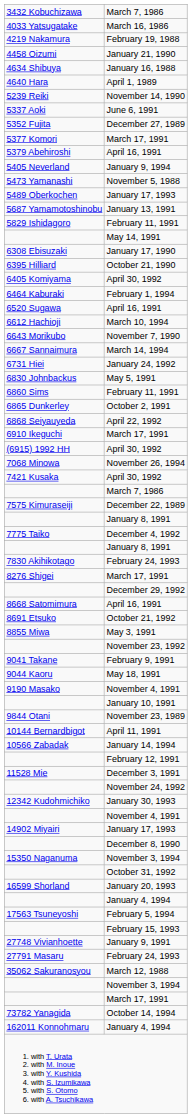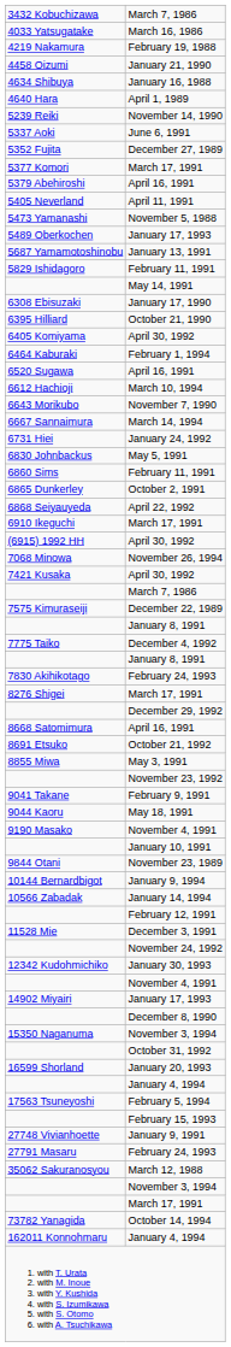row 12 | column 2: January 9, 1994 -> April 11, 1991
row 52 | column 2: April 11, 1991 -> January 9, 1994
